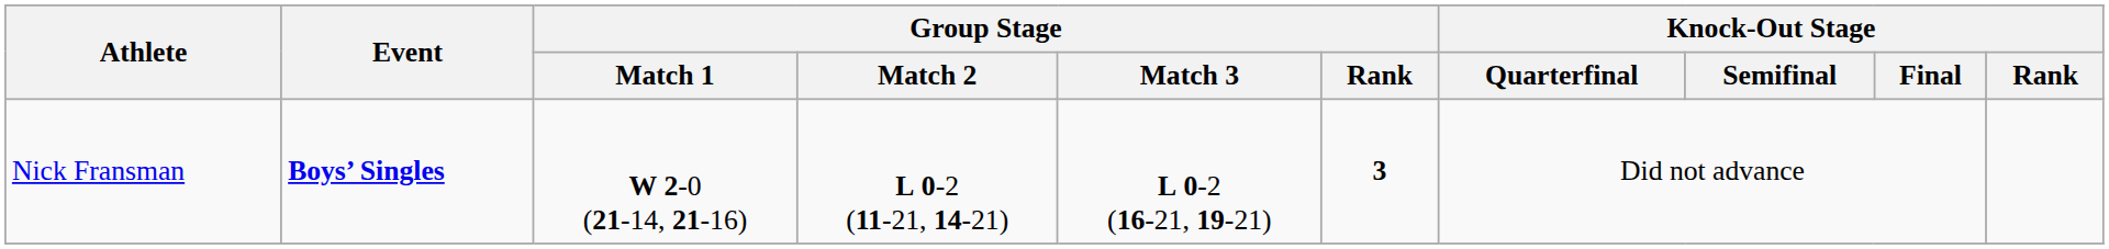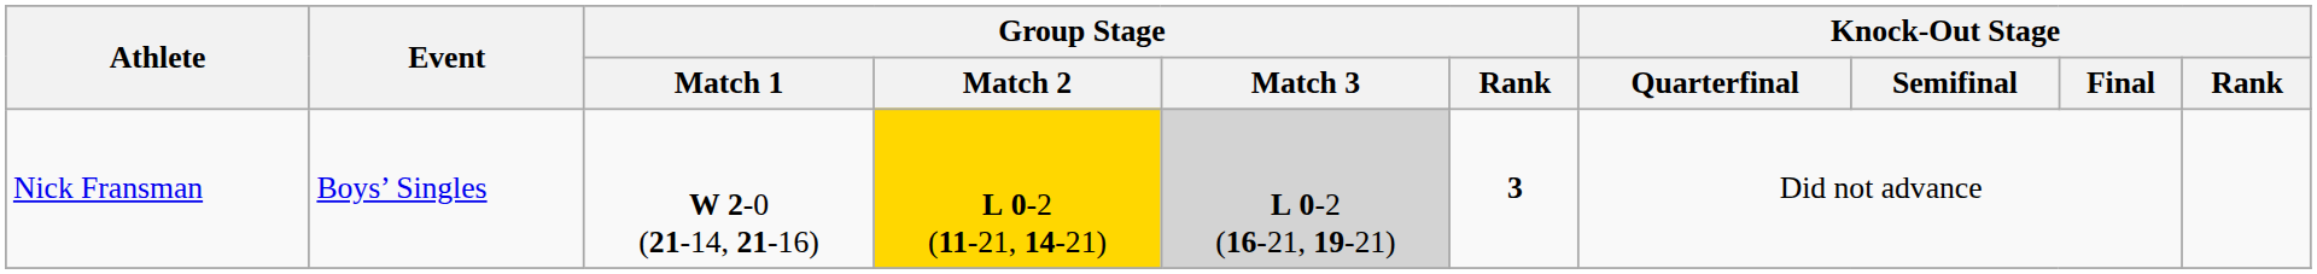Nick Fransman | Event: bold -> normal
Nick Fransman | Group Stage / Match 2: no background -> gold background
Nick Fransman | Group Stage / Match 3: no background -> lightgrey background
